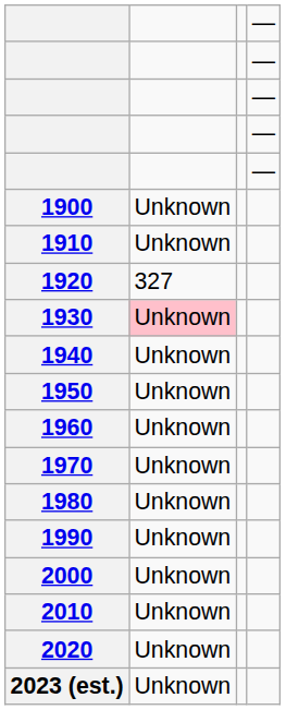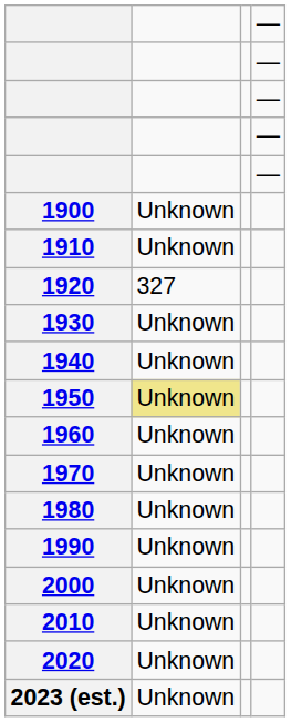1930 | column 2: pink background -> no background
1950 | column 2: no background -> khaki background
